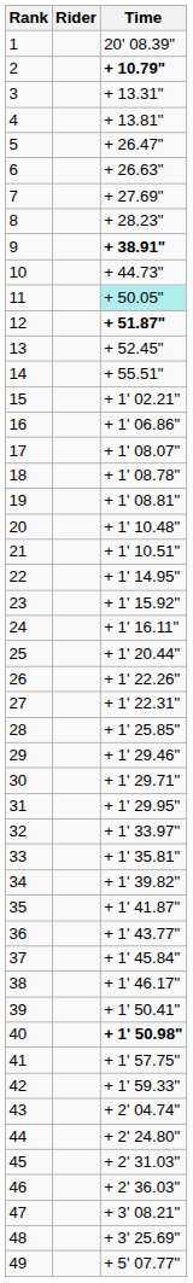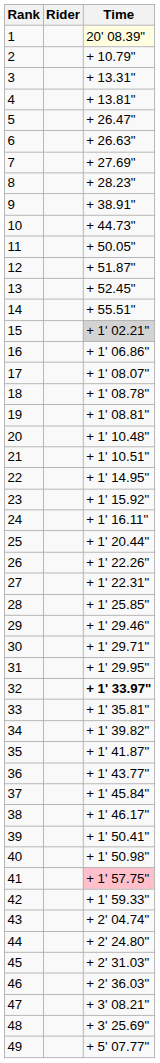1 | Time: no background -> lightyellow background
2 | Time: bold -> normal
9 | Time: bold -> normal
11 | Time: paleturquoise background -> no background
12 | Time: bold -> normal
15 | Time: no background -> lightgrey background
32 | Time: normal -> bold
40 | Time: bold -> normal
41 | Time: no background -> pink background
